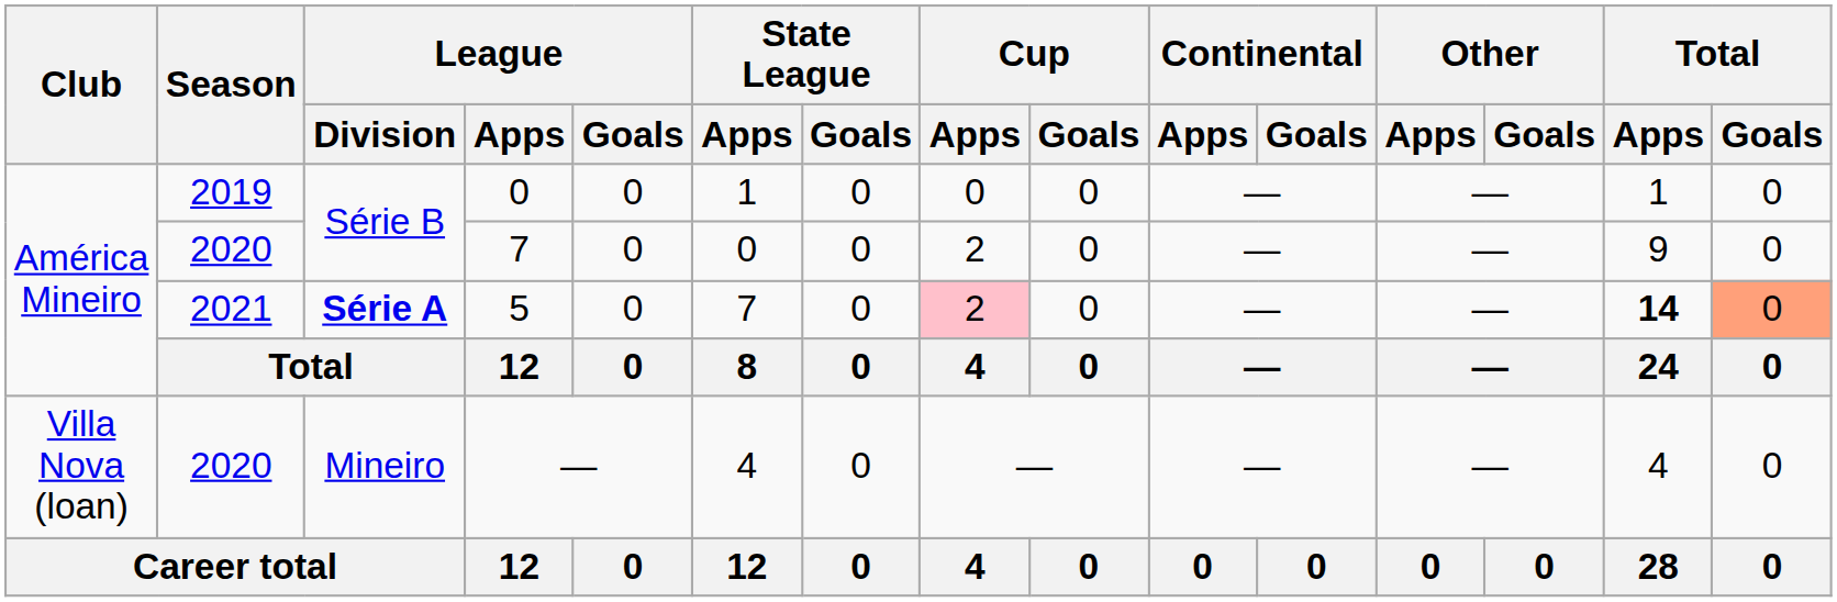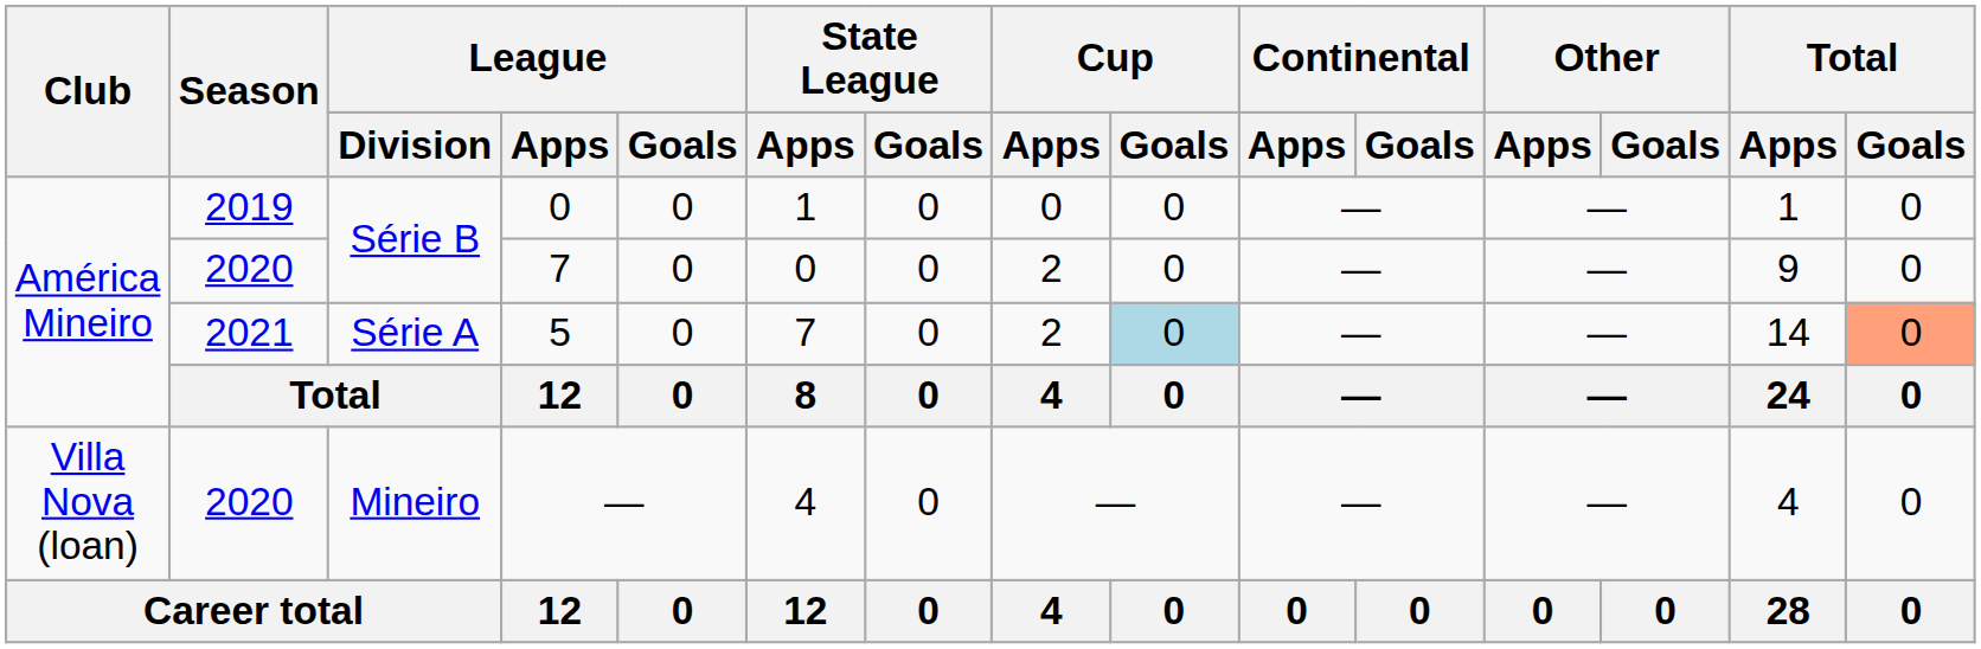5 | League / Division: bold -> normal
5 | Cup / Apps: pink background -> no background
5 | Cup / Goals: no background -> lightblue background
5 | Total / Apps: bold -> normal
